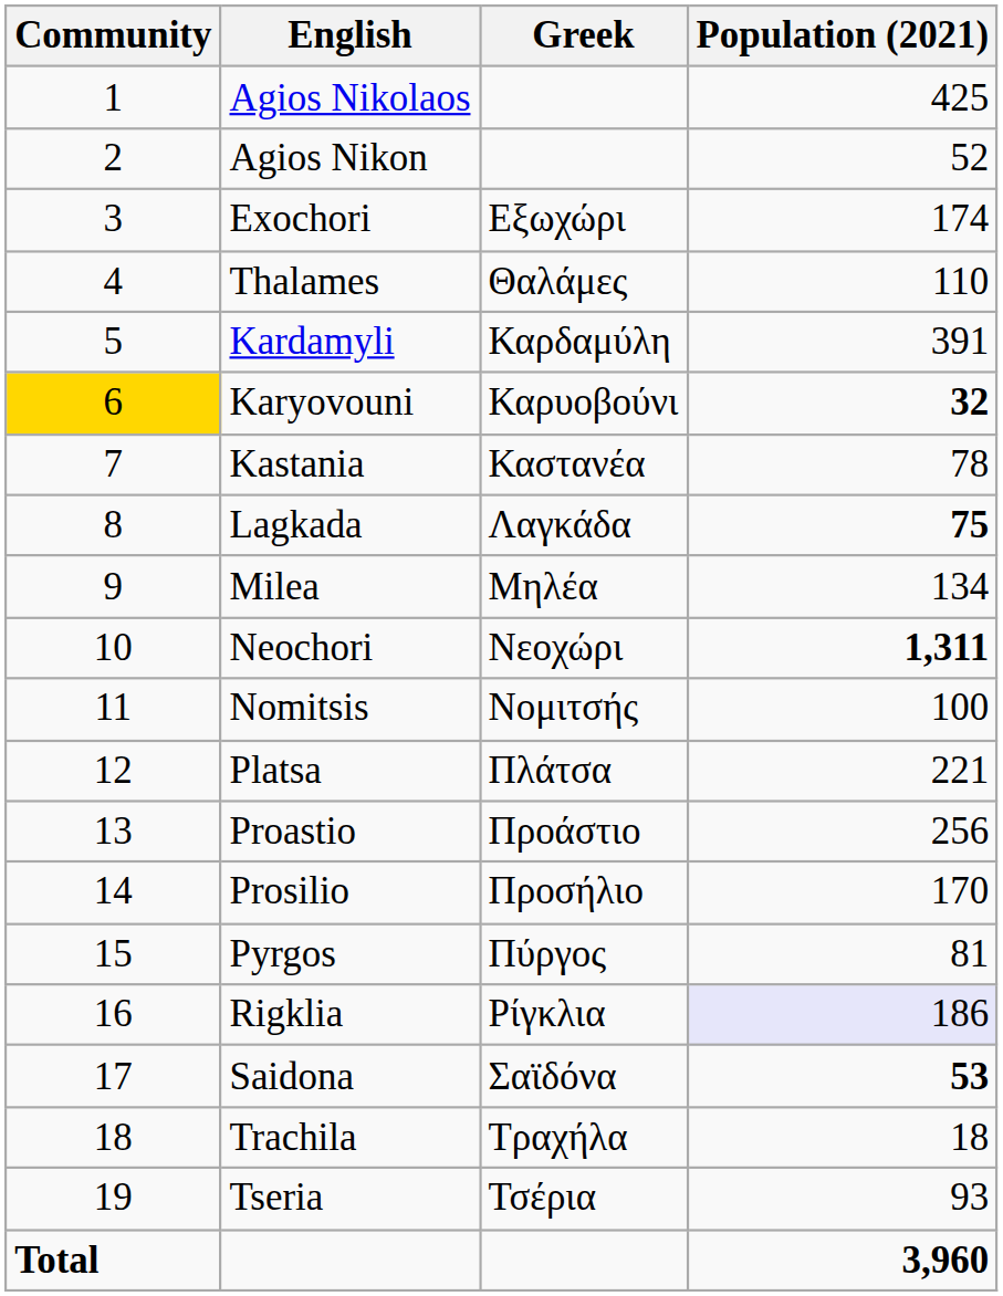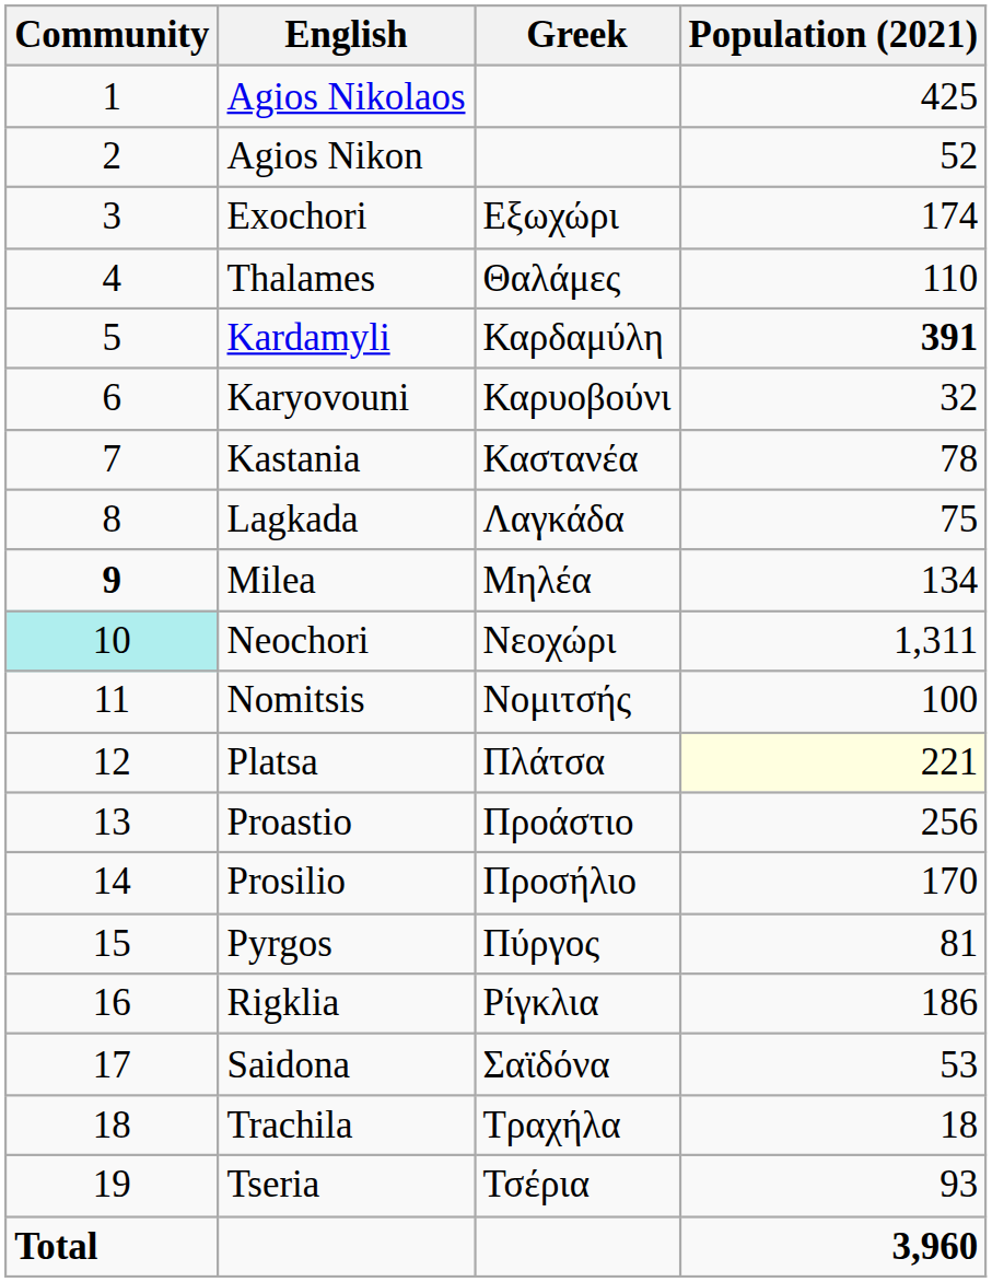Kardamyli | Population (2021): normal -> bold
Karyovouni | Community: gold background -> no background
Karyovouni | Population (2021): bold -> normal
Lagkada | Population (2021): bold -> normal
Milea | Community: normal -> bold
Neochori | Community: no background -> paleturquoise background
Neochori | Population (2021): bold -> normal
Platsa | Population (2021): no background -> lightyellow background
Rigklia | Population (2021): lavender background -> no background
Saidona | Population (2021): bold -> normal
